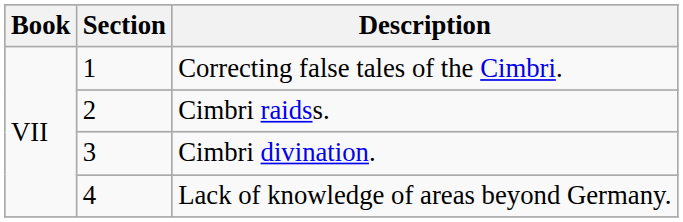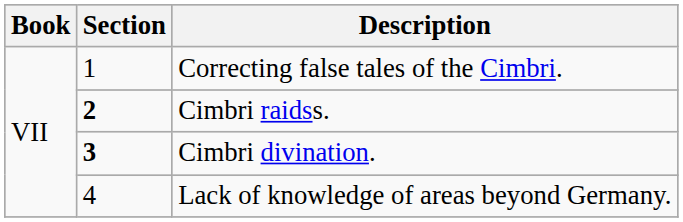Cimbri raidss. | Section: normal -> bold
Cimbri divination. | Section: normal -> bold
